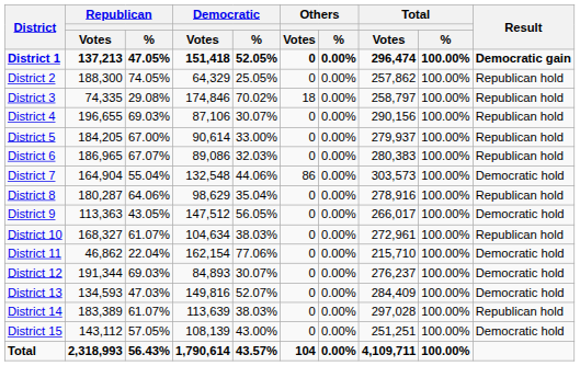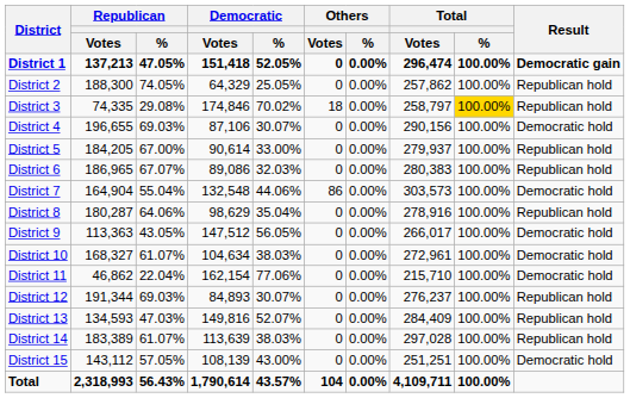District 3 | Total / %: no background -> gold background
District 4 | Result: Republican hold -> Democratic hold
District 10 | Result: Republican hold -> Democratic hold
District 12 | Result: Democratic hold -> Republican hold
District 13 | Result: Democratic hold -> Republican hold
